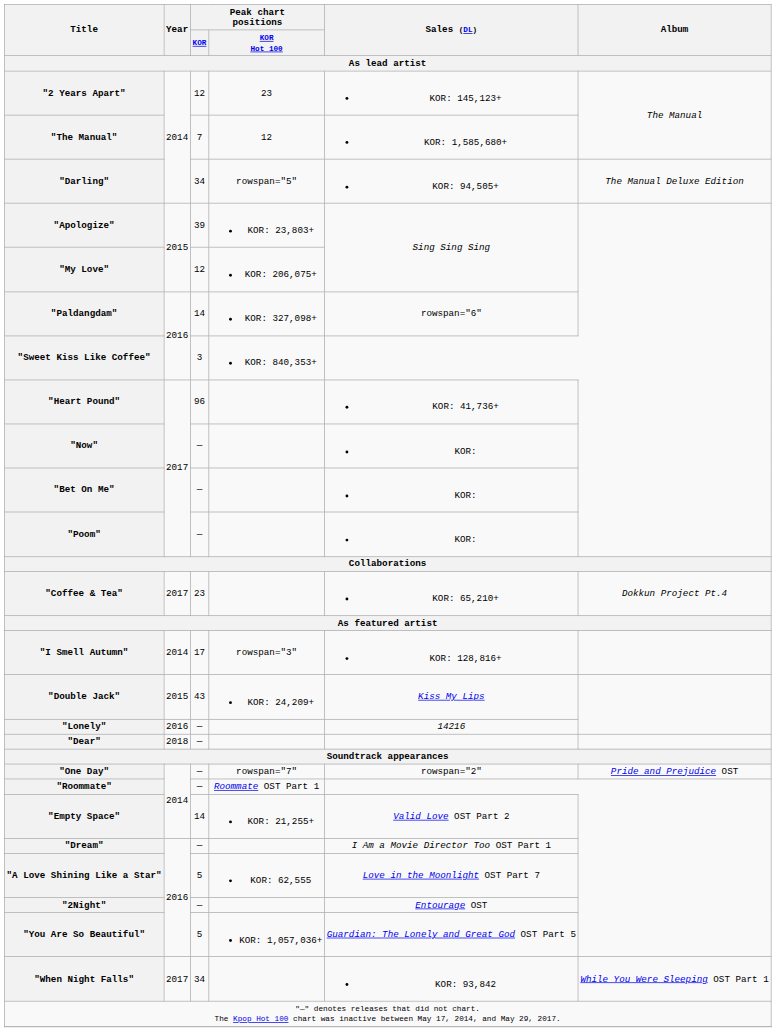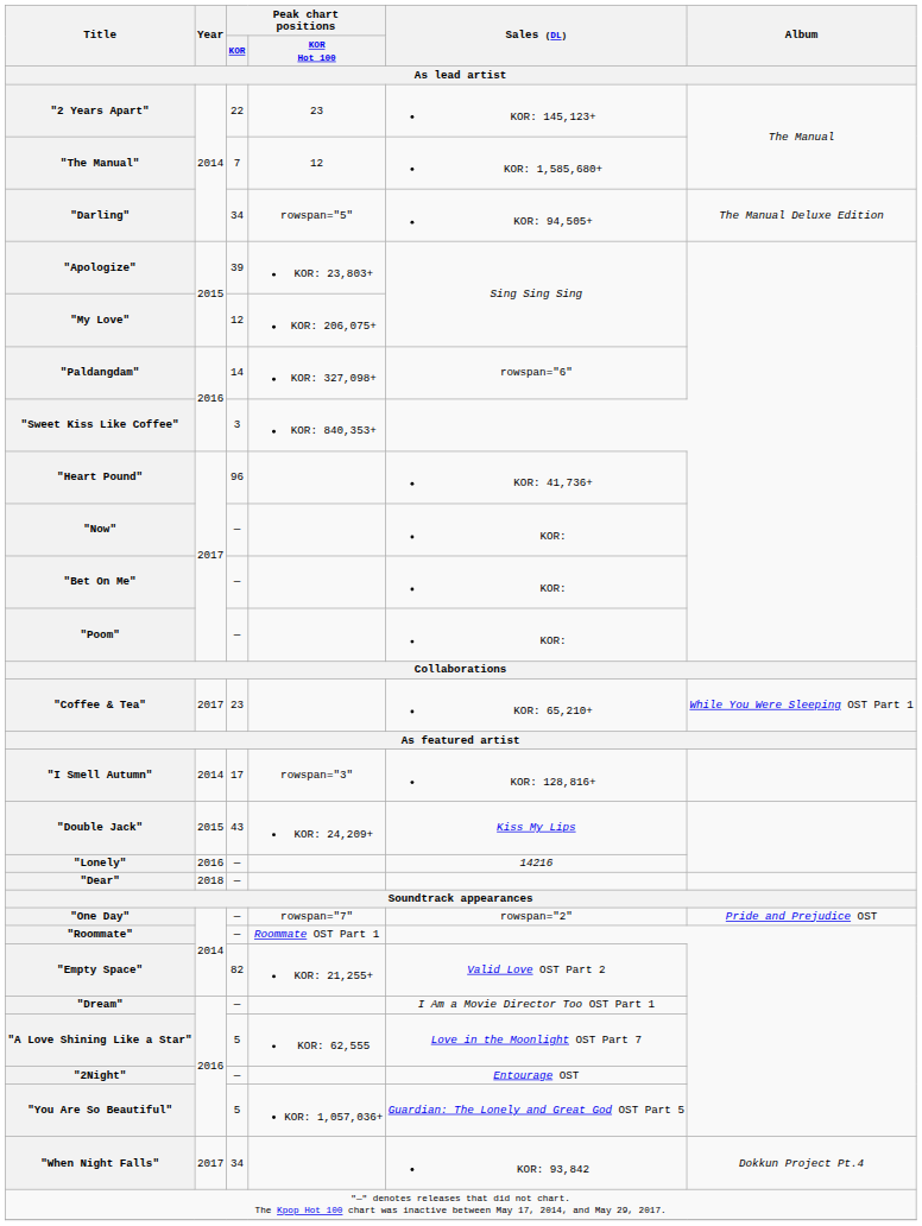"2 Years Apart" | Peak chart positions / KOR: 12 -> 22
"Coffee & Tea" | Album: Dokkun Project Pt.4 -> While You Were Sleeping OST Part 1
"Empty Space" | Peak chart positions / KOR: 14 -> 82
"When Night Falls" | Album: While You Were Sleeping OST Part 1 -> Dokkun Project Pt.4
